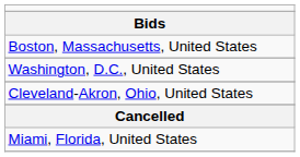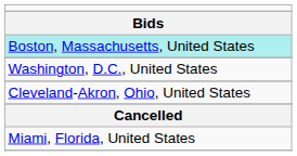row 3 | column 1: no background -> paleturquoise background
